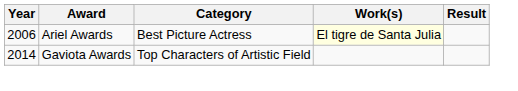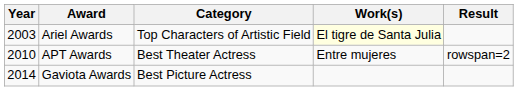Ariel Awards | Year: 2006 -> 2003
Ariel Awards | Category: Best Picture Actress -> Top Characters of Artistic Field
+ row: 2010 | APT Awards | Best Theater Actress | Entre mujeres | rowspan=2
Gaviota Awards | Category: Top Characters of Artistic Field -> Best Picture Actress
